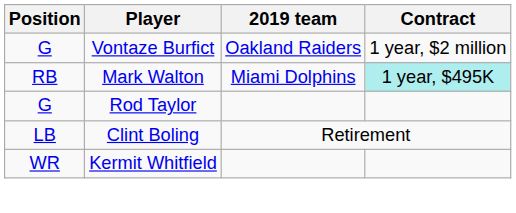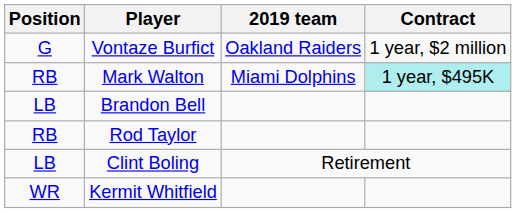+ row: LB | Brandon Bell
Rod Taylor | Position: G -> RB
